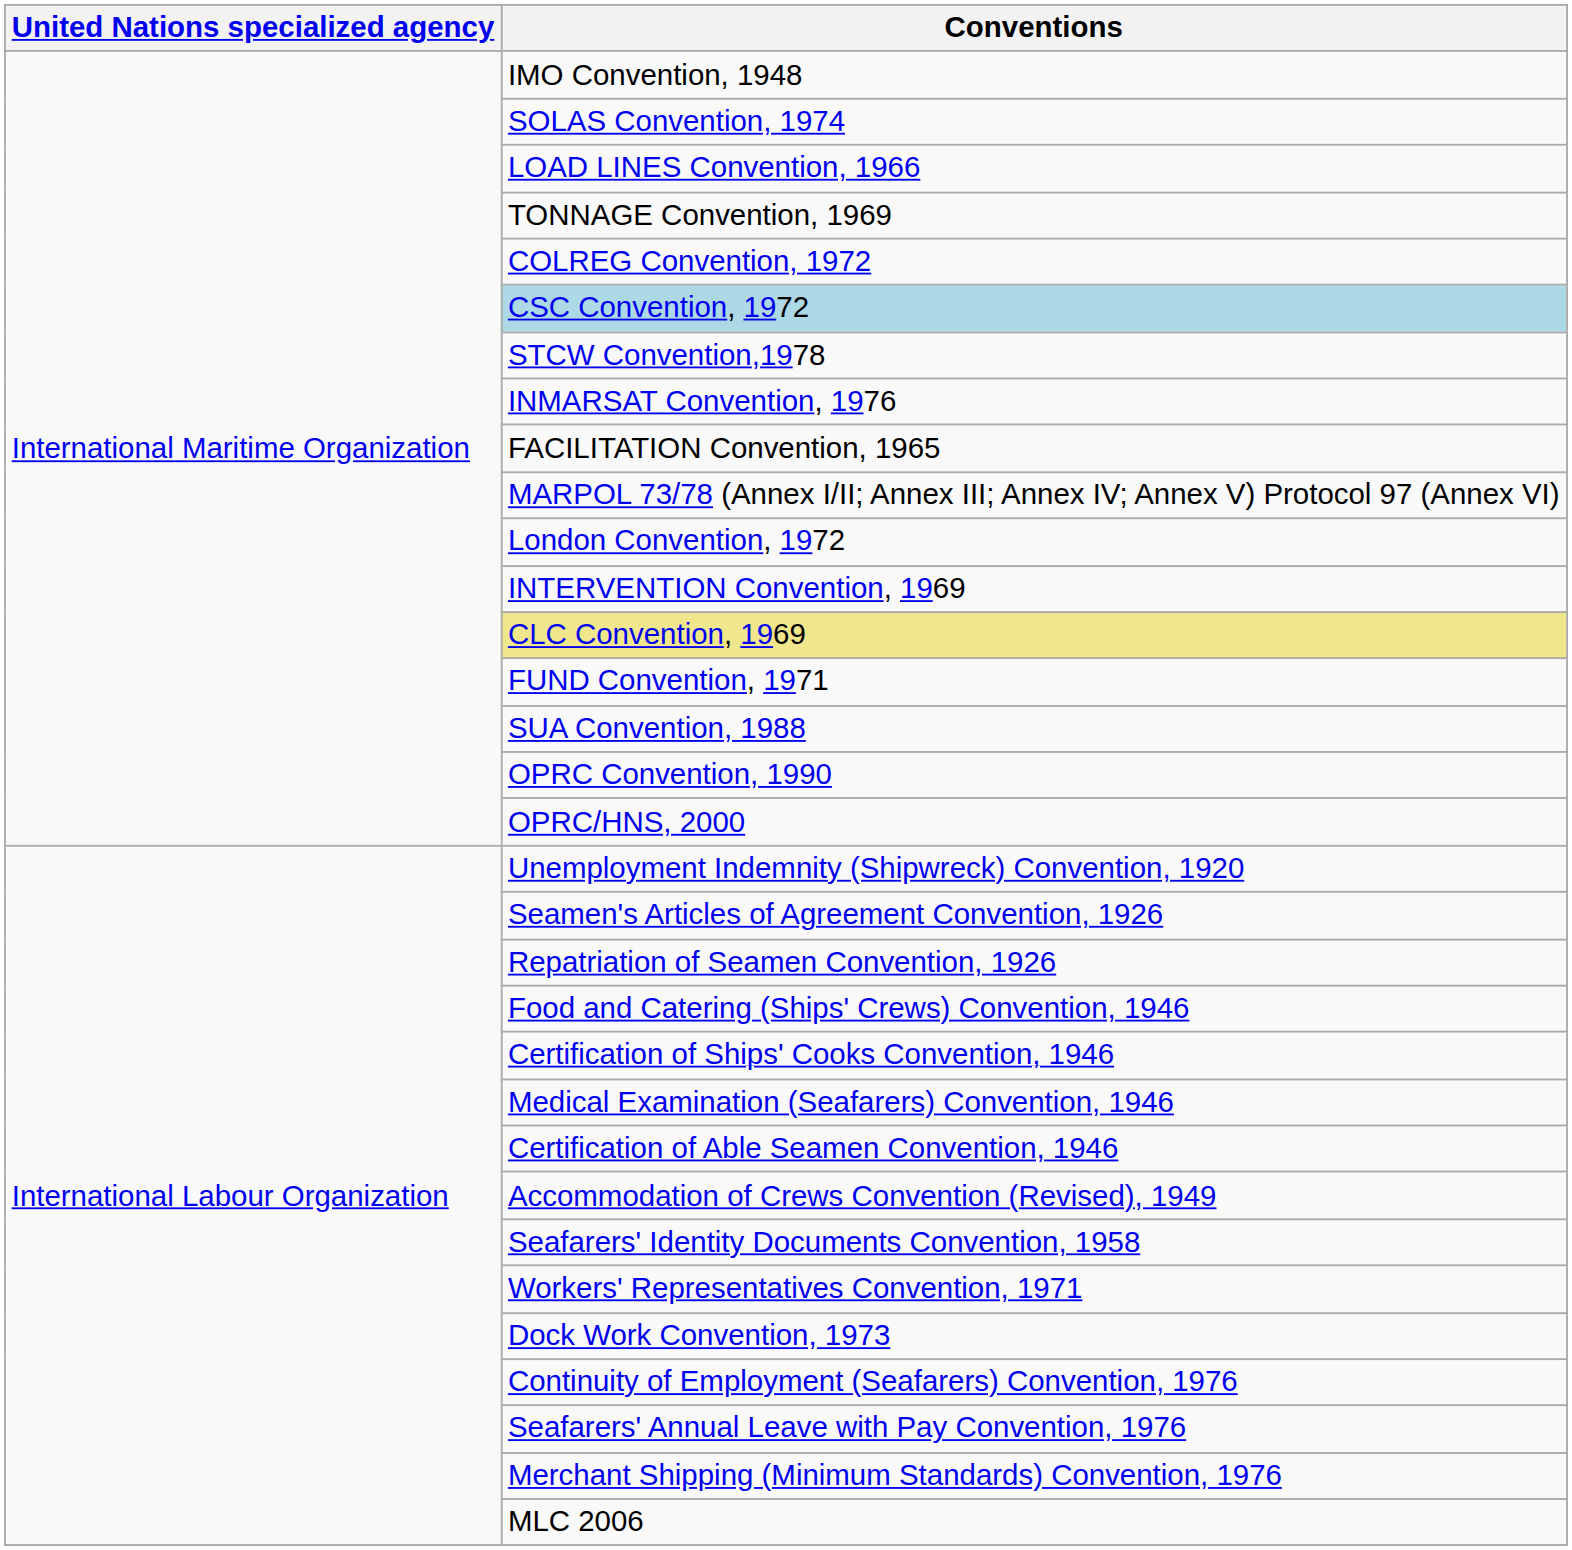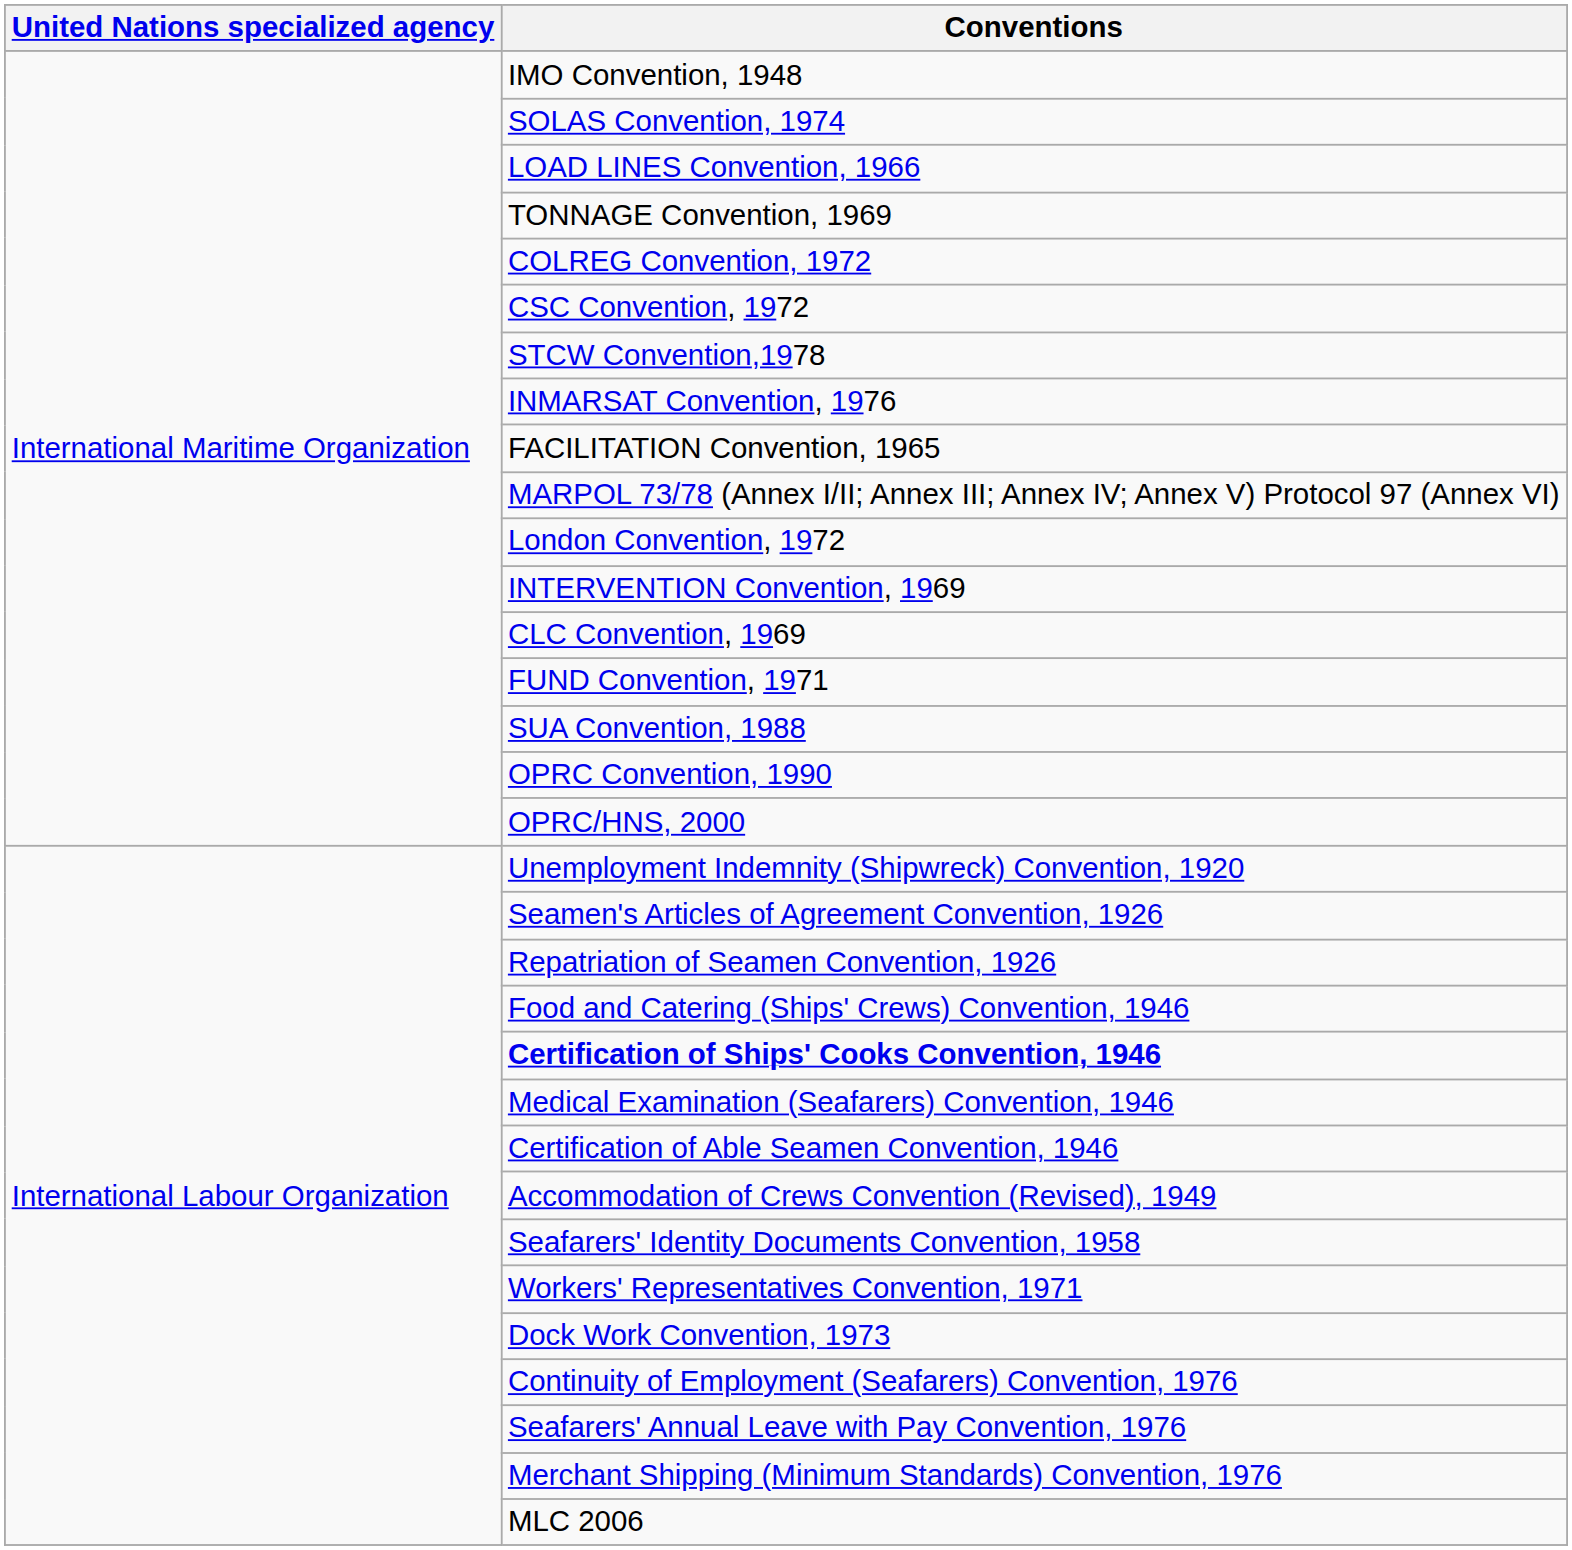CSC Convention, 1972 | Conventions: lightblue background -> no background
CLC Convention, 1969 | Conventions: khaki background -> no background
Certification of Ships' Cooks Convention, 1946 | Conventions: normal -> bold
